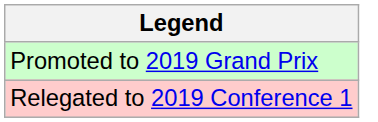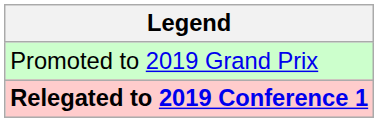row 3 | column 1: normal -> bold
